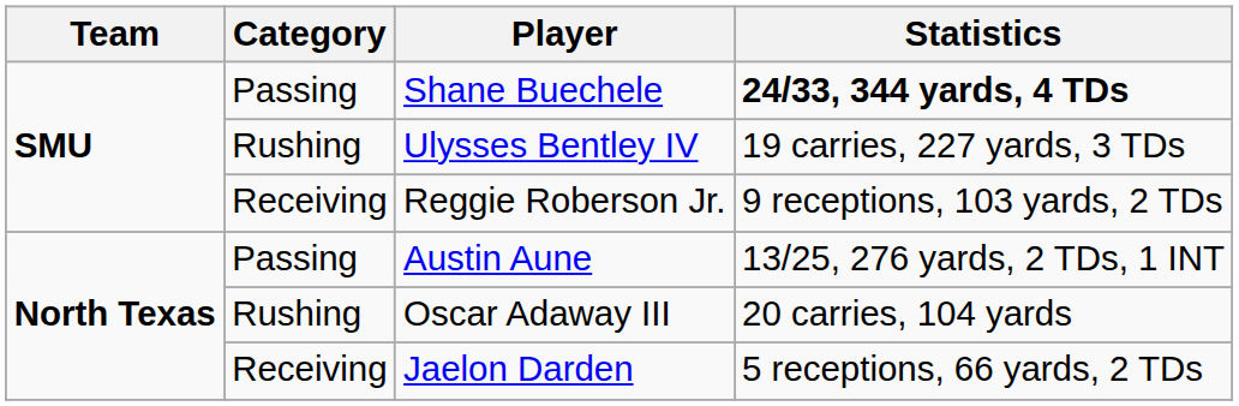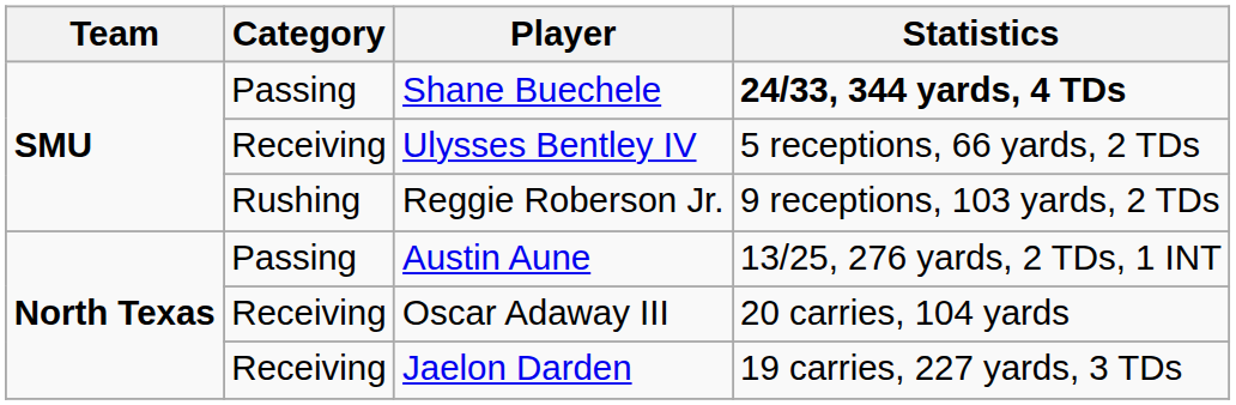Ulysses Bentley IV | Category: Rushing -> Receiving
Ulysses Bentley IV | Statistics: 19 carries, 227 yards, 3 TDs -> 5 receptions, 66 yards, 2 TDs
Reggie Roberson Jr. | Category: Receiving -> Rushing
Oscar Adaway III | Category: Rushing -> Receiving
Jaelon Darden | Statistics: 5 receptions, 66 yards, 2 TDs -> 19 carries, 227 yards, 3 TDs
